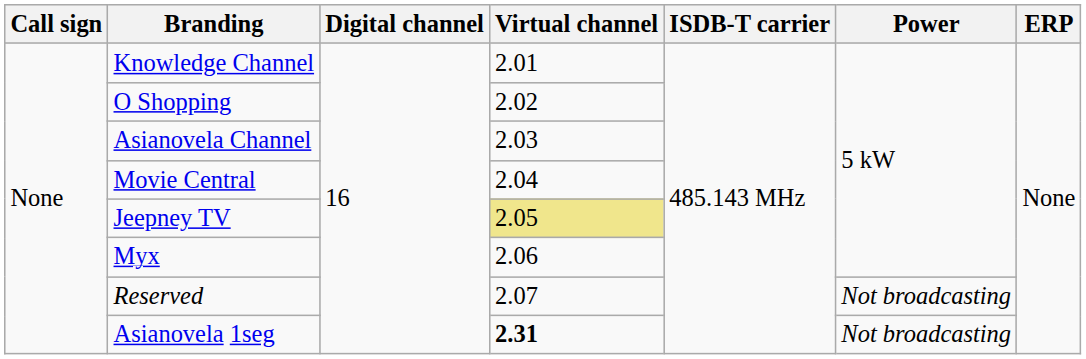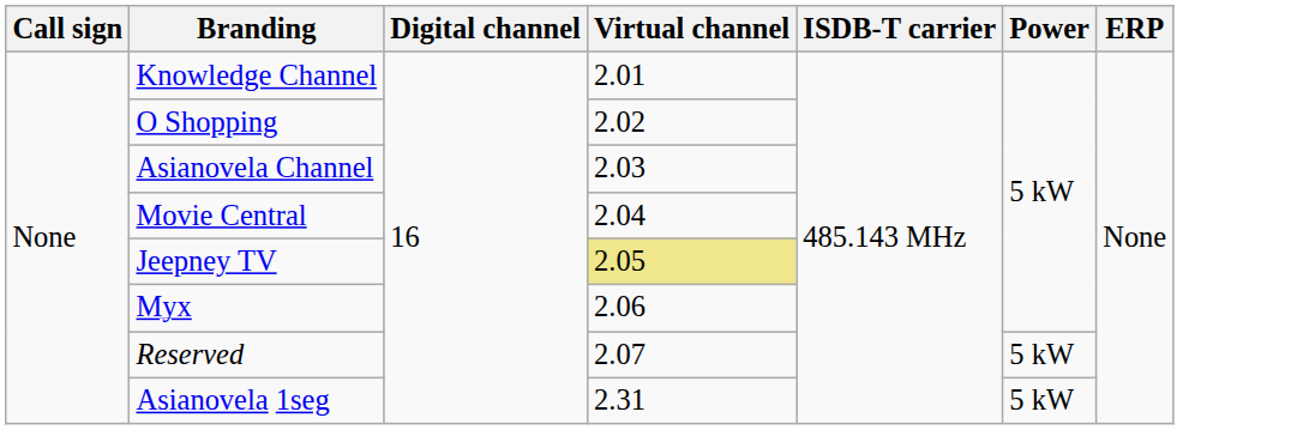Reserved | Power: Not broadcasting -> 5 kW
Asianovela 1seg | Virtual channel: bold -> normal
Asianovela 1seg | Power: Not broadcasting -> 5 kW
